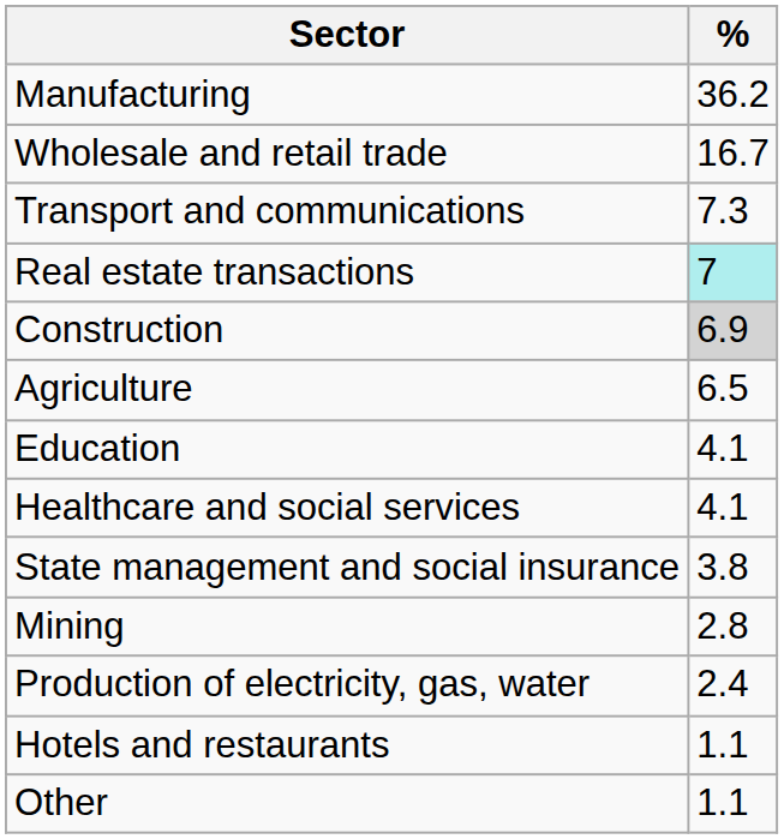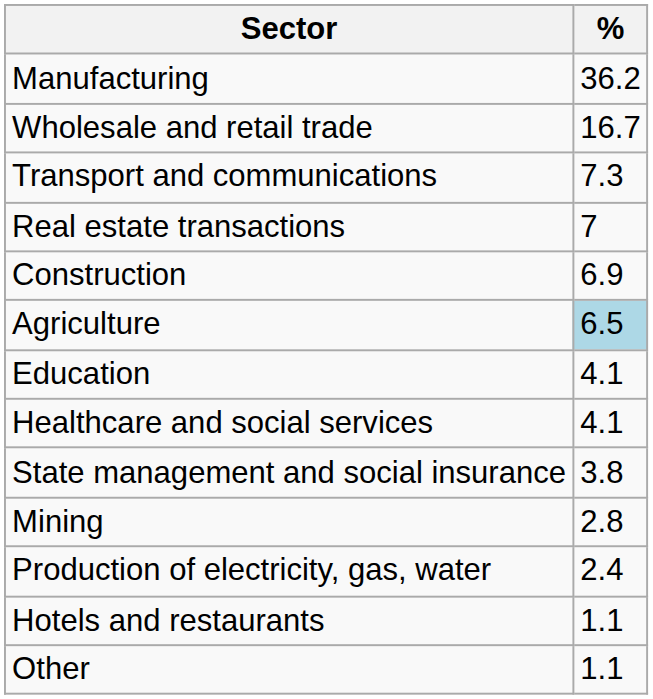Real estate transactions | %: paleturquoise background -> no background
Construction | %: lightgrey background -> no background
Agriculture | %: no background -> lightblue background
